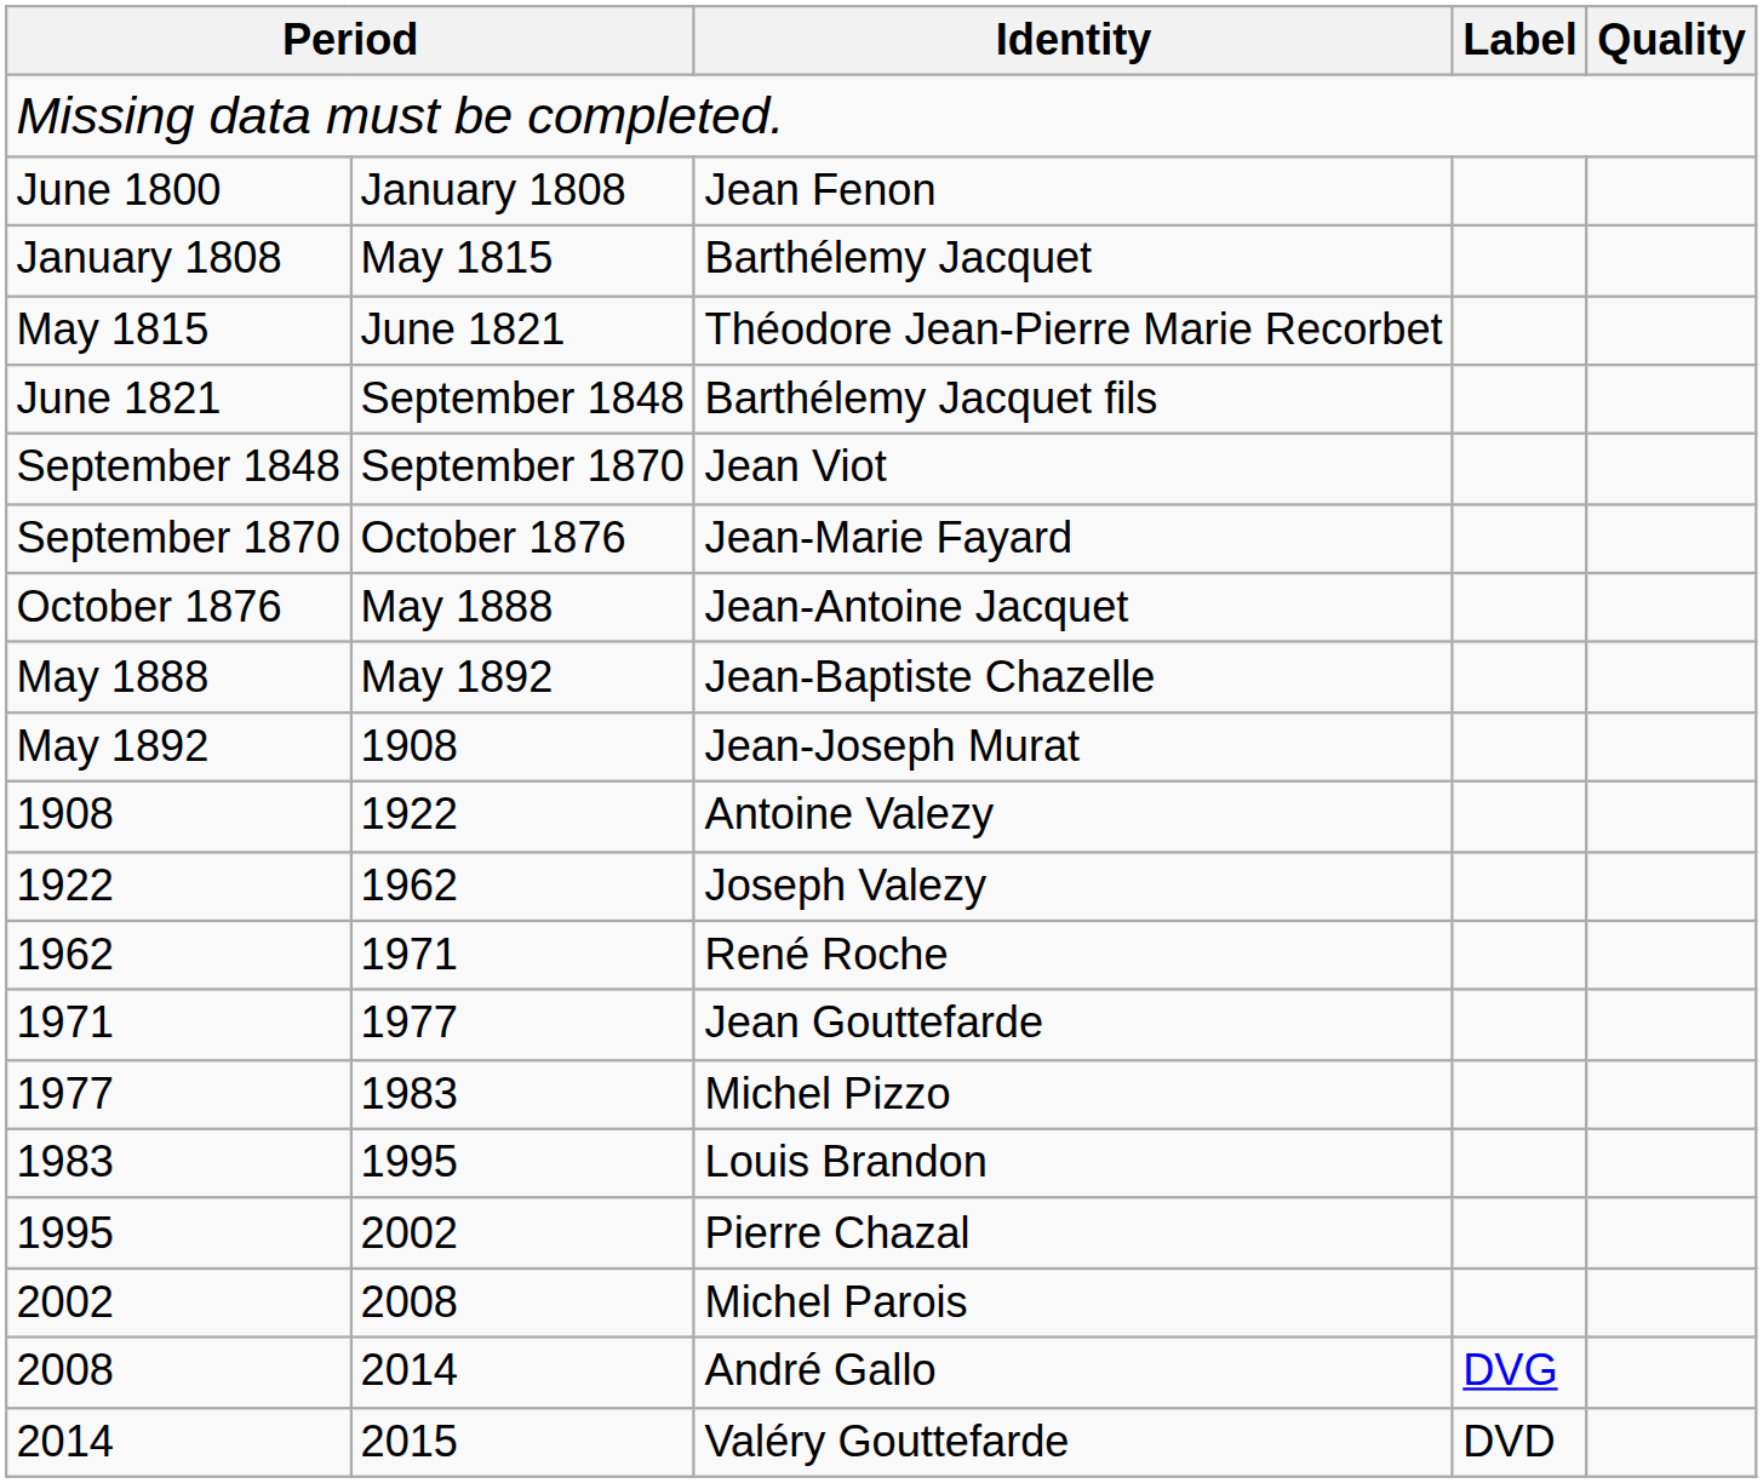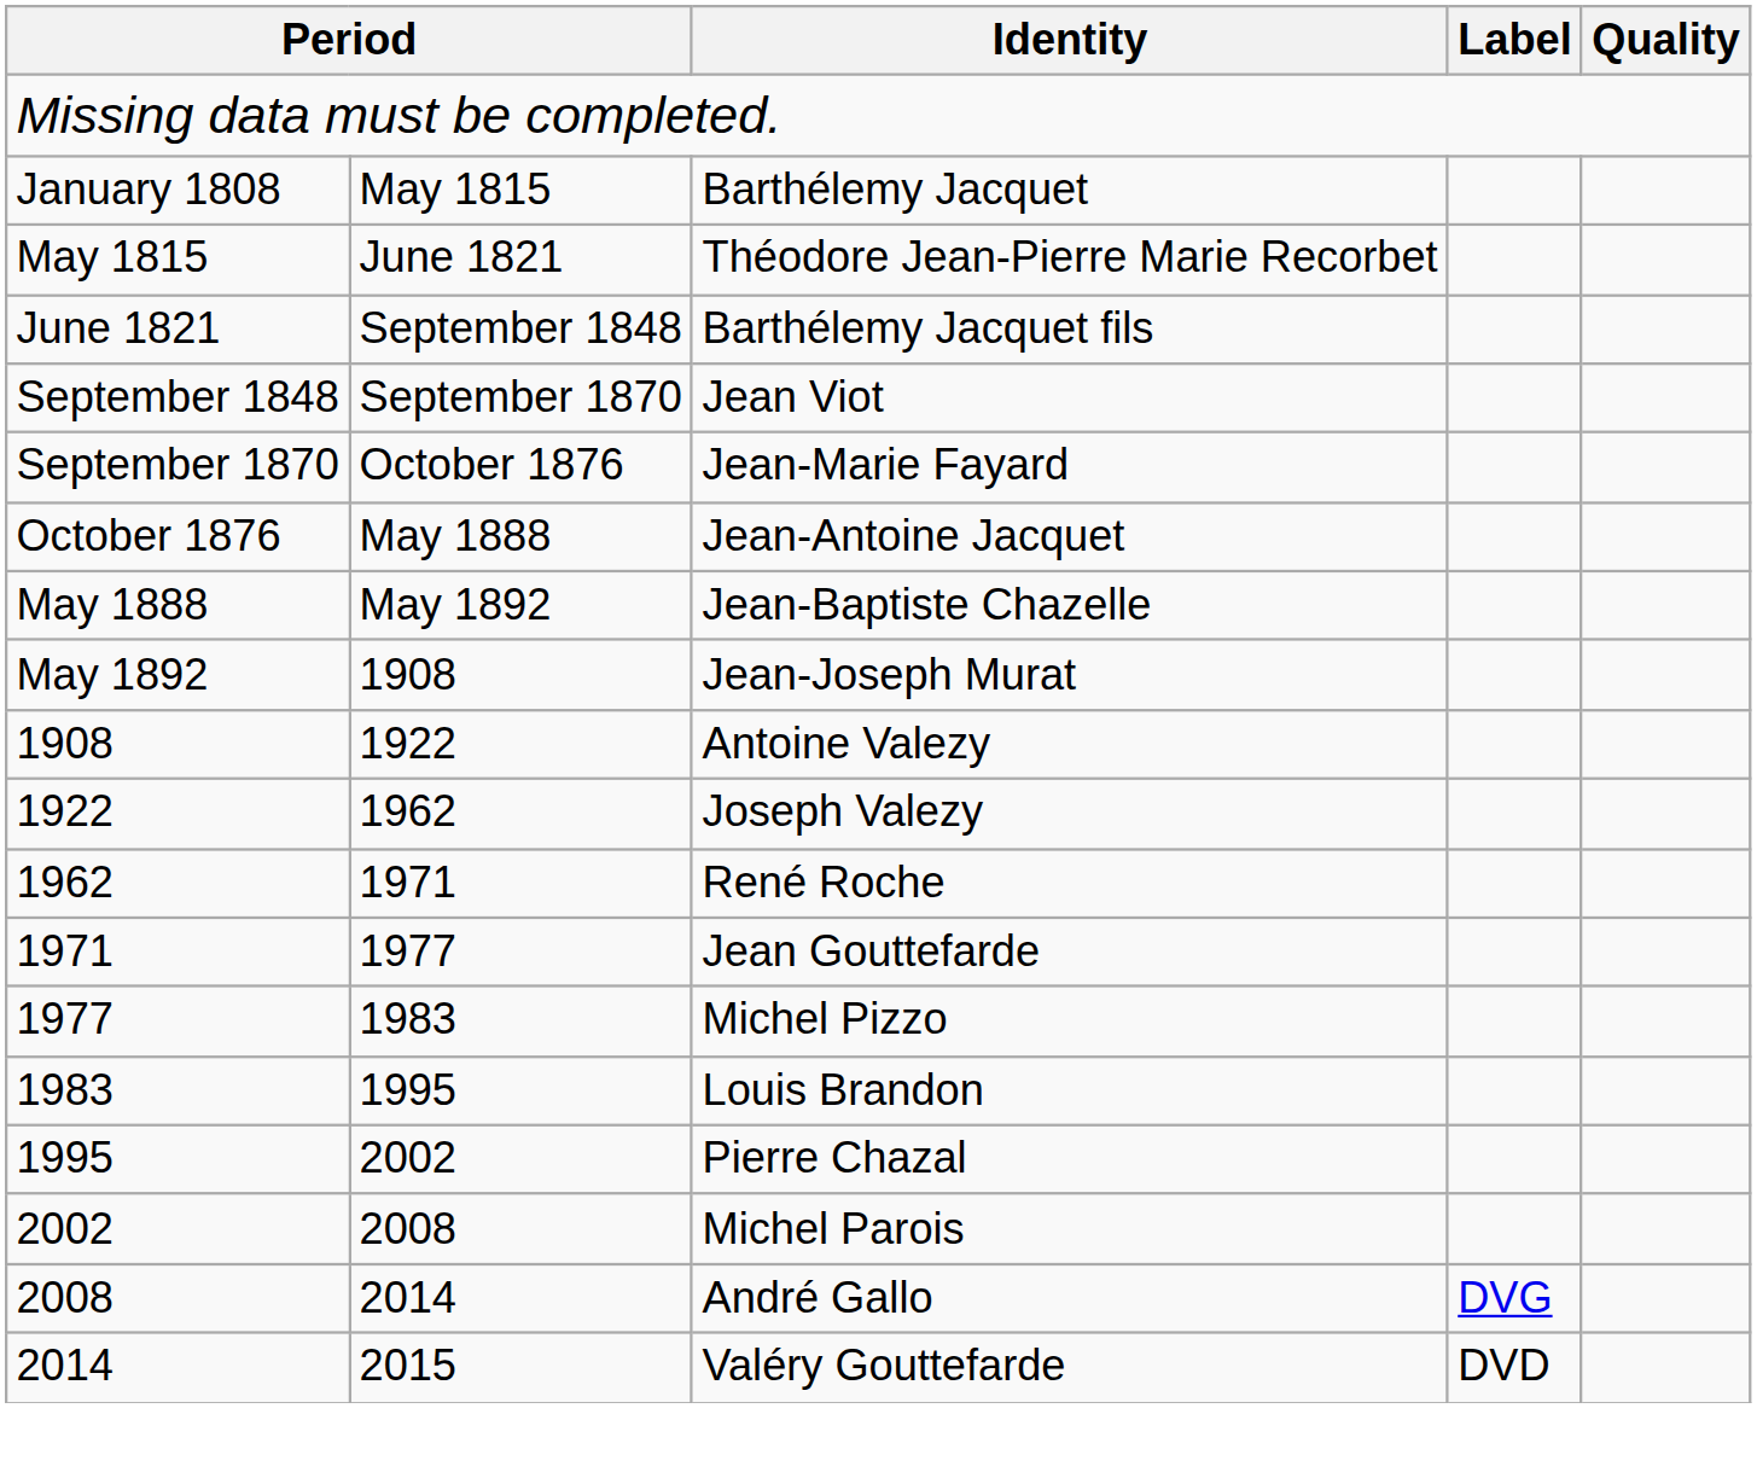- row: June 1800 | January 1808 | Jean Fenon
